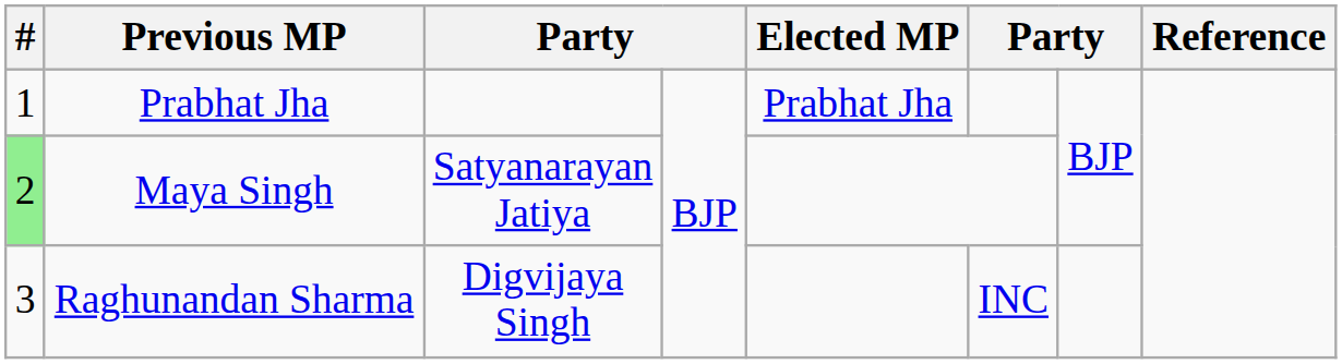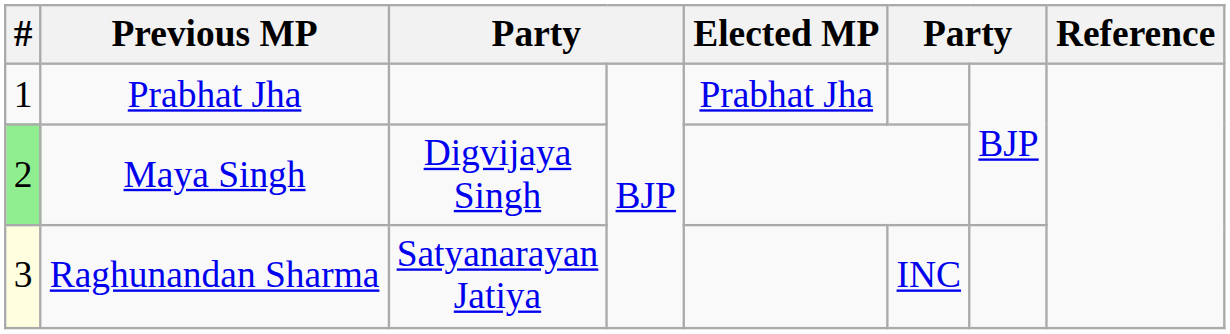Maya Singh | column 3: Satyanarayan Jatiya -> Digvijaya Singh
Raghunandan Sharma | #: no background -> lightyellow background
Raghunandan Sharma | column 3: Digvijaya Singh -> Satyanarayan Jatiya
